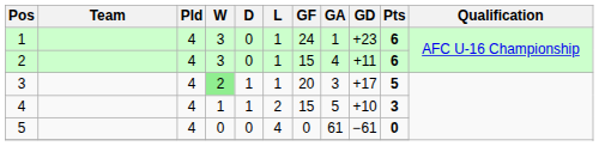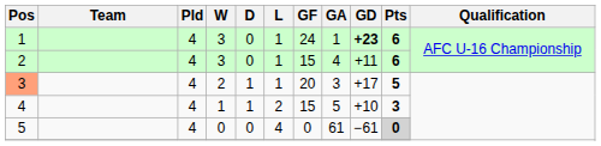row 2 | GD: normal -> bold
row 4 | Pos: no background -> lightsalmon background
row 4 | W: lightgreen background -> no background
row 6 | Pts: no background -> lightgrey background
